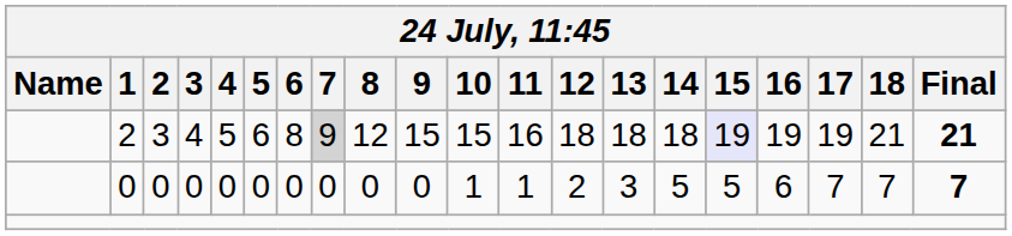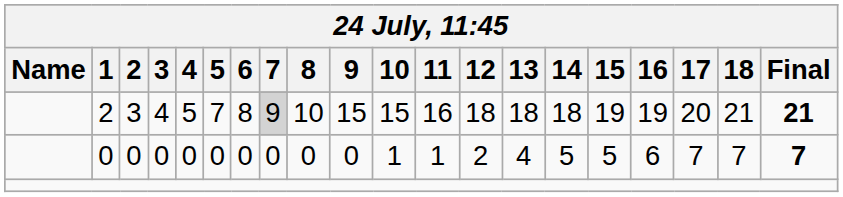row 3 | 5: 6 -> 7
row 3 | 8: 12 -> 10
row 3 | 15: lavender background -> no background
row 3 | 17: 19 -> 20
row 4 | 13: 3 -> 4
